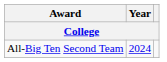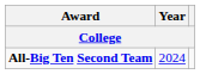row 3 | Award: normal -> bold
